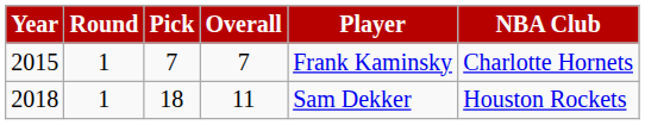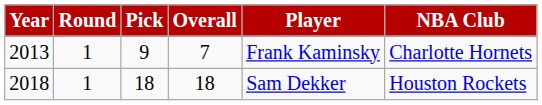row 2 | Year: 2015 -> 2013
row 2 | Pick: 7 -> 9
row 3 | Overall: 11 -> 18
